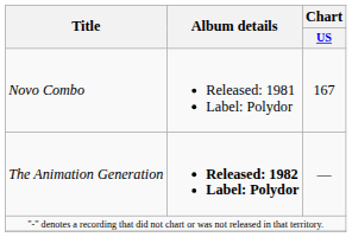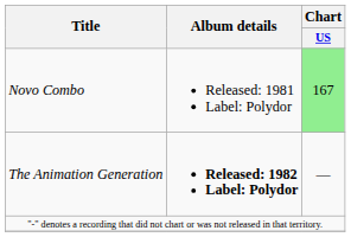Novo Combo | Chart / US: no background -> lightgreen background
